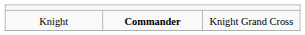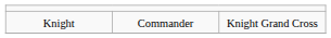Knight | column 2: bold -> normal
